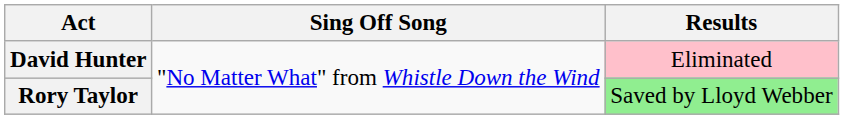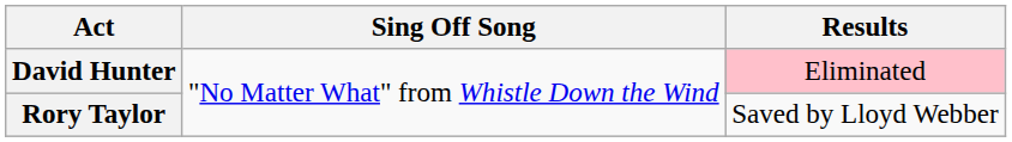Rory Taylor | Results: lightgreen background -> no background
